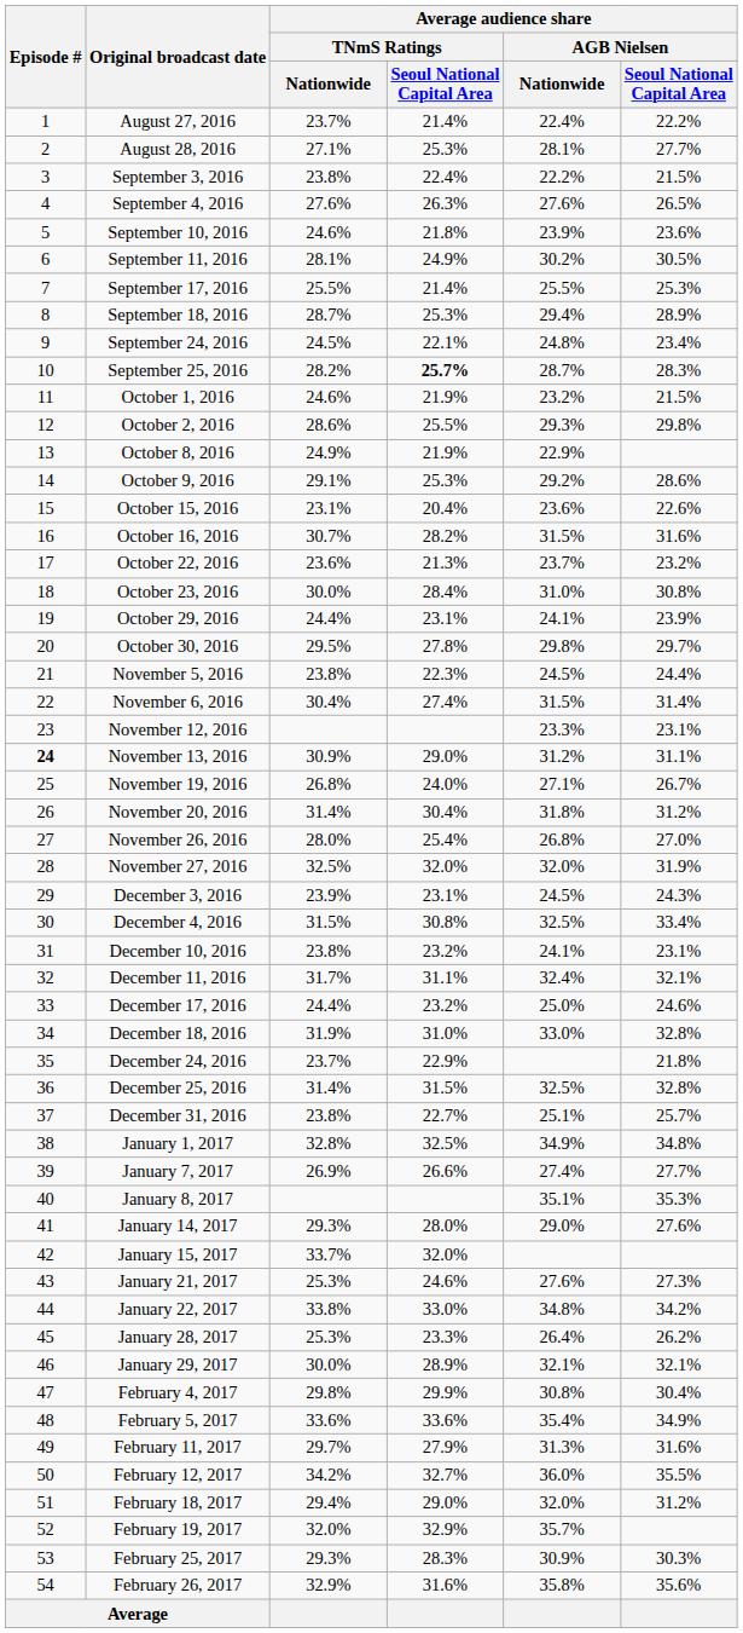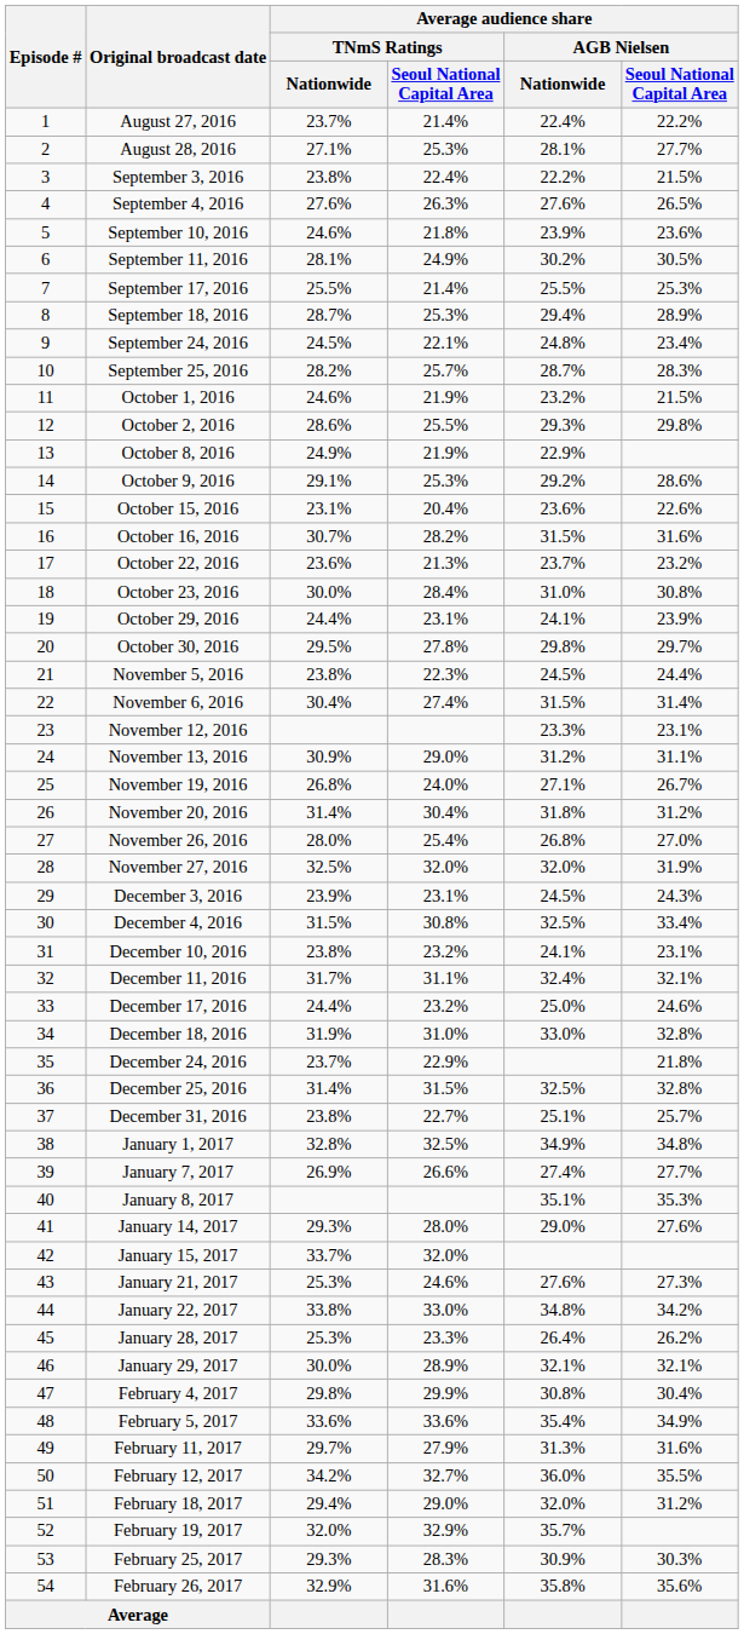September 25, 2016 | column 4: bold -> normal
November 13, 2016 | Episode #: bold -> normal
